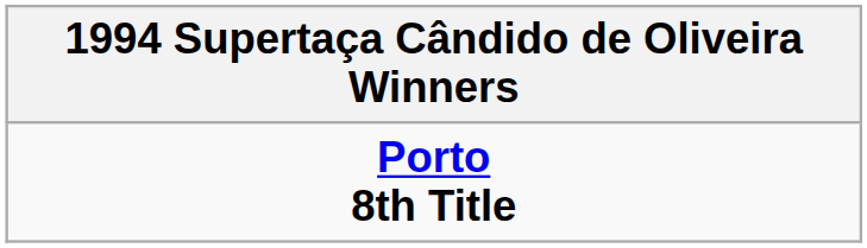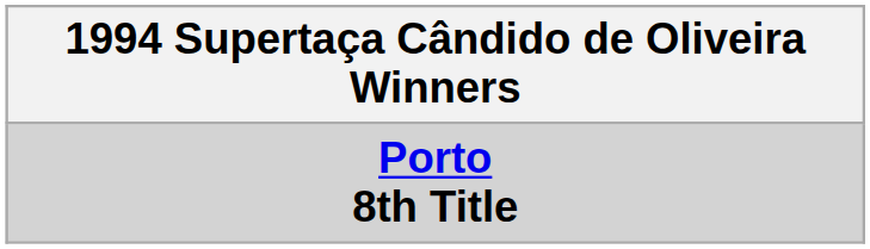row 2 | column 1: no background -> lightgrey background
